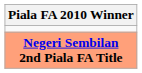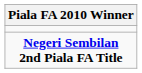row 3 | column 1: lightsalmon background -> no background
